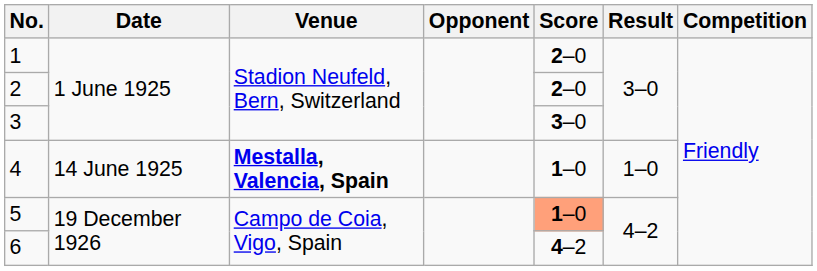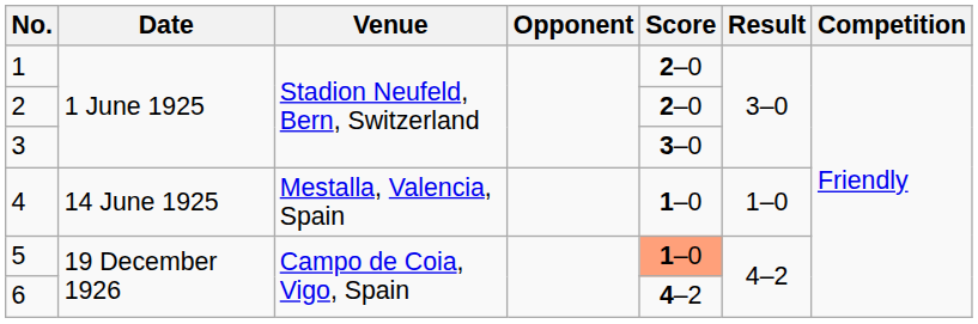4 | Venue: bold -> normal
